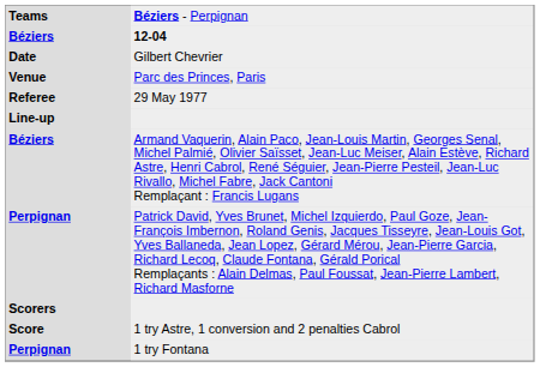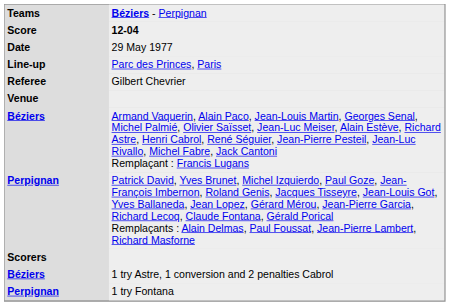row 2 | column 1: Béziers -> Score
row 3 | column 2: Gilbert Chevrier -> 29 May 1977
row 4 | column 1: Venue -> Line-up
row 5 | column 2: 29 May 1977 -> Gilbert Chevrier
row 6 | column 1: Line-up -> Venue
row 10 | column 1: Score -> Béziers
